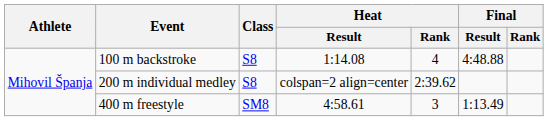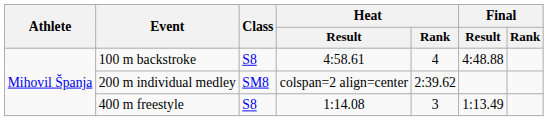100 m backstroke | Heat / Result: 1:14.08 -> 4:58.61
200 m individual medley | Class: S8 -> SM8
400 m freestyle | Class: SM8 -> S8
400 m freestyle | Heat / Result: 4:58.61 -> 1:14.08
